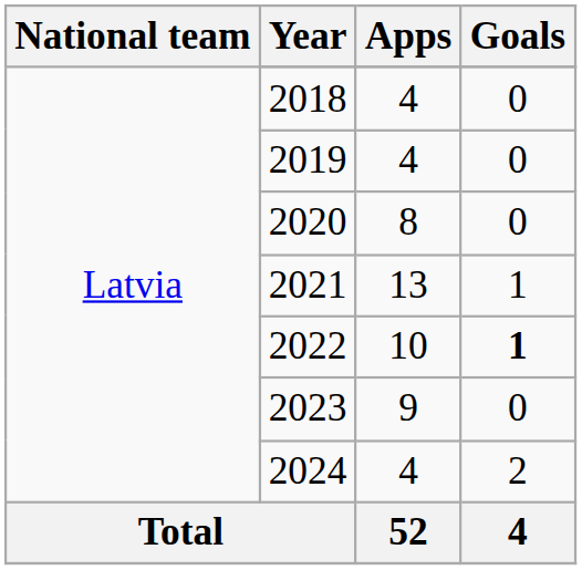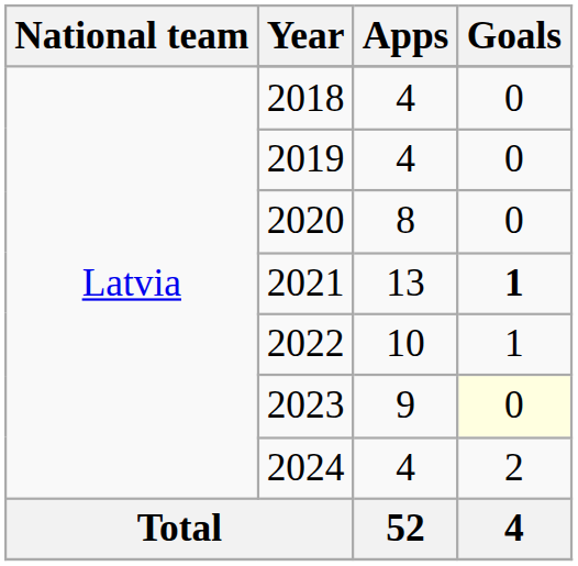2021 | Goals: normal -> bold
2022 | Goals: bold -> normal
2023 | Goals: no background -> lightyellow background
